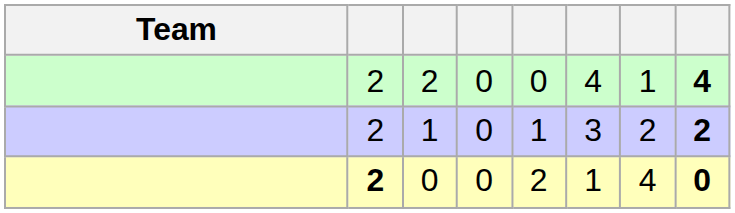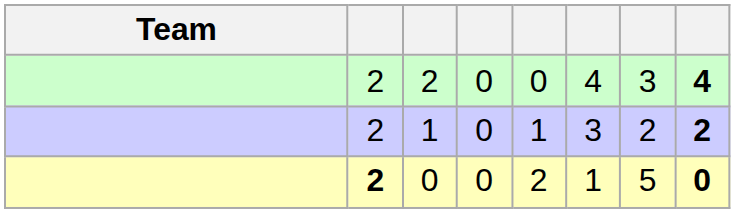row 2 | column 7: 1 -> 3
row 4 | column 7: 4 -> 5
